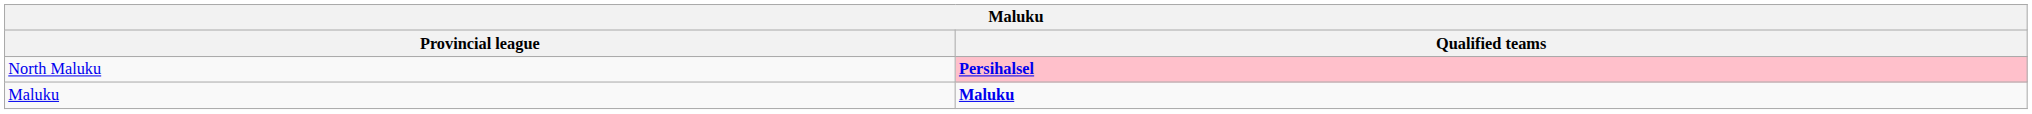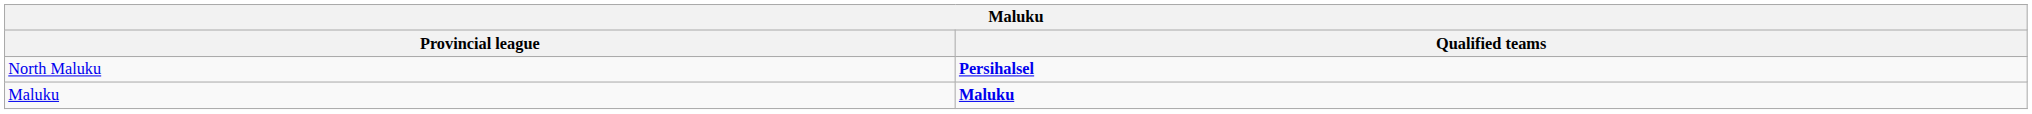North Maluku | Qualified teams: pink background -> no background
